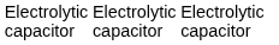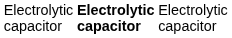row 1 | column 2: normal -> bold
